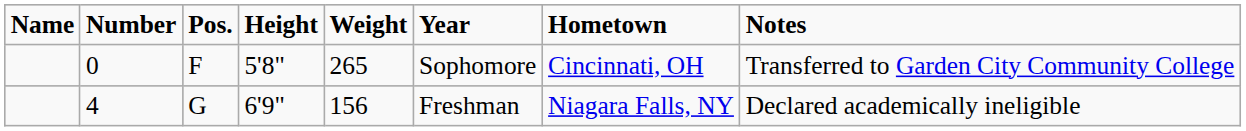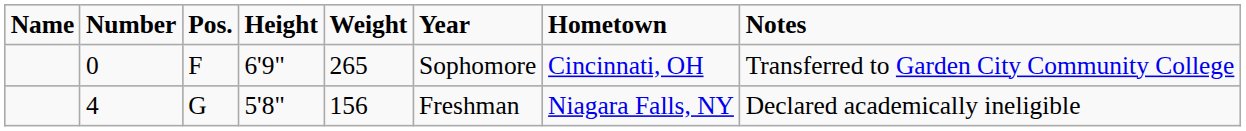0 | Height: 5'8" -> 6'9"
4 | Height: 6'9" -> 5'8"
